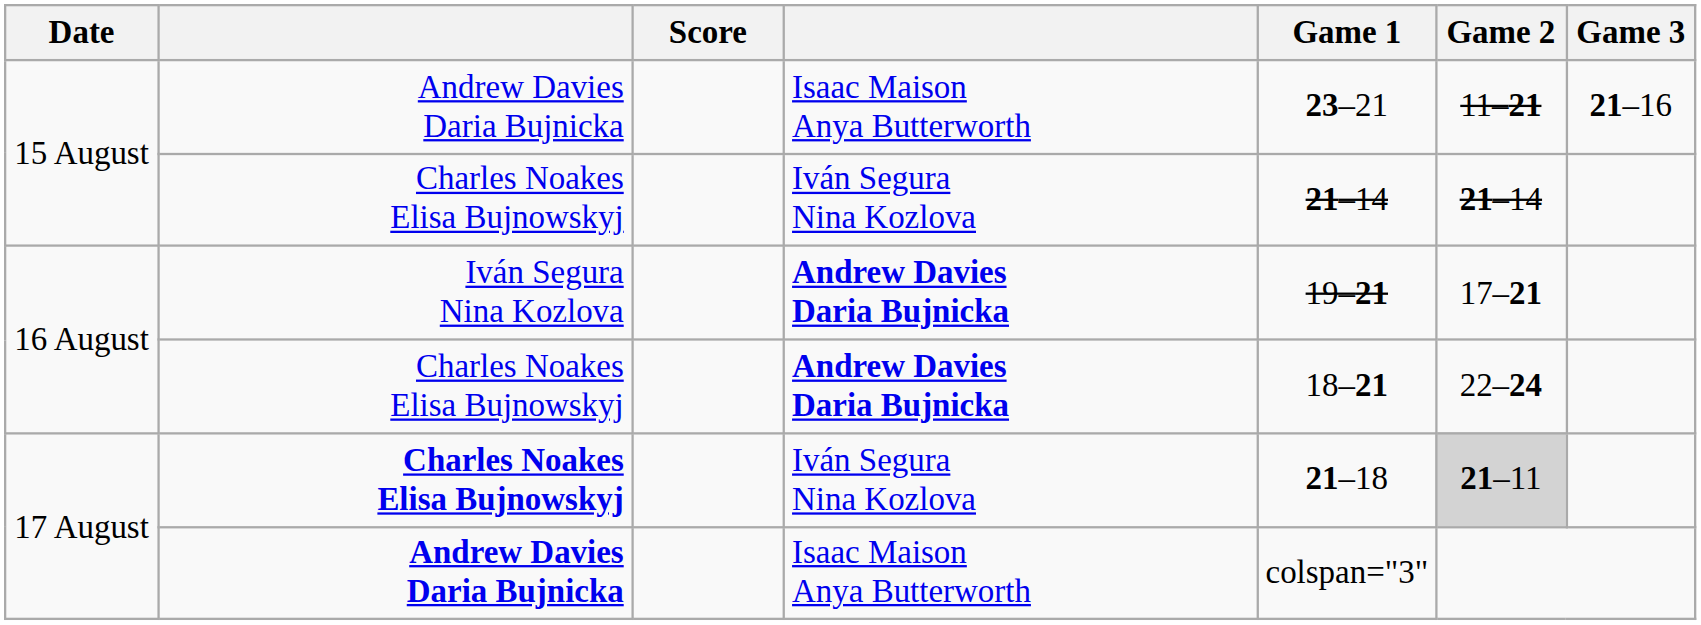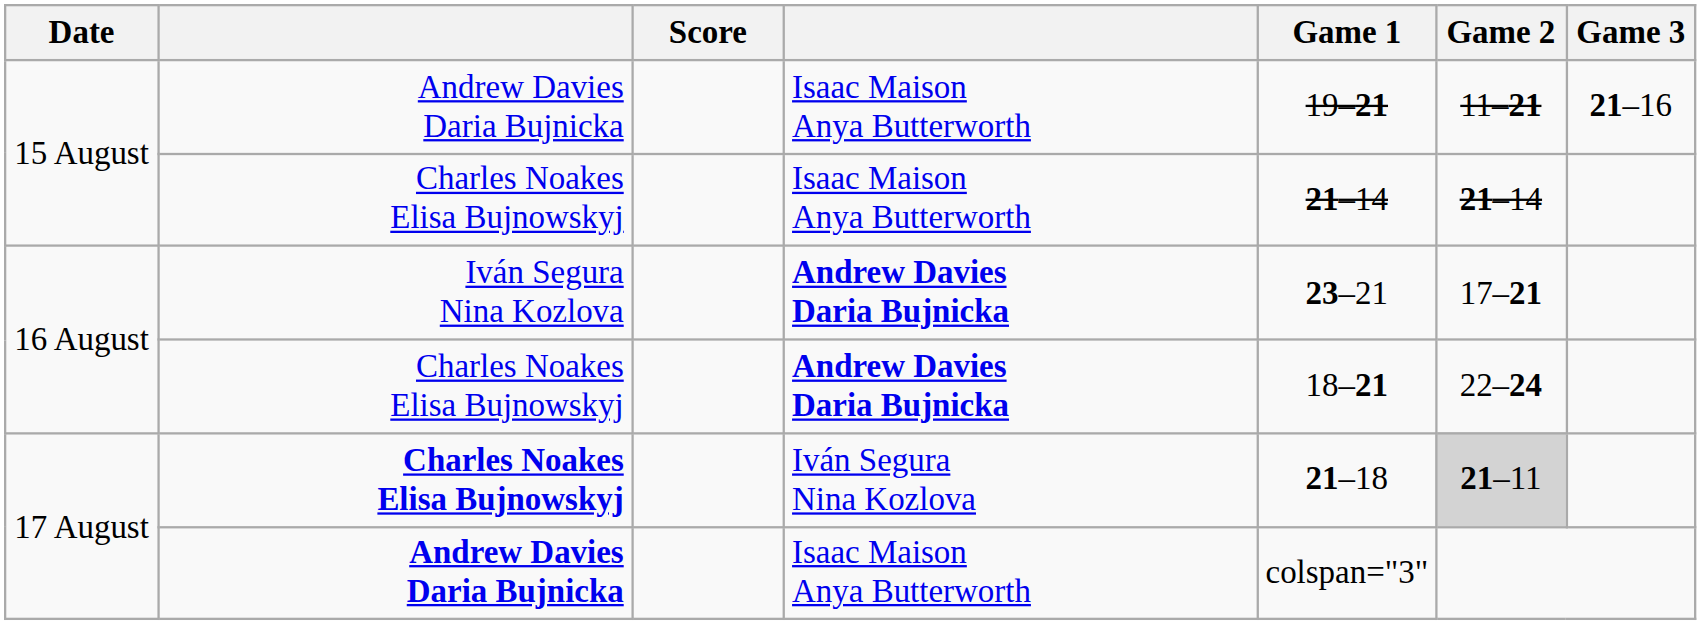15 August / Andrew Davies Daria Bujnicka | Game 1: 23–21 -> 19–21
15 August / Charles Noakes Elisa Bujnowskyj | column 4: Iván Segura Nina Kozlova -> Isaac Maison Anya Butterworth
16 August / Iván Segura Nina Kozlova | Game 1: 19–21 -> 23–21
